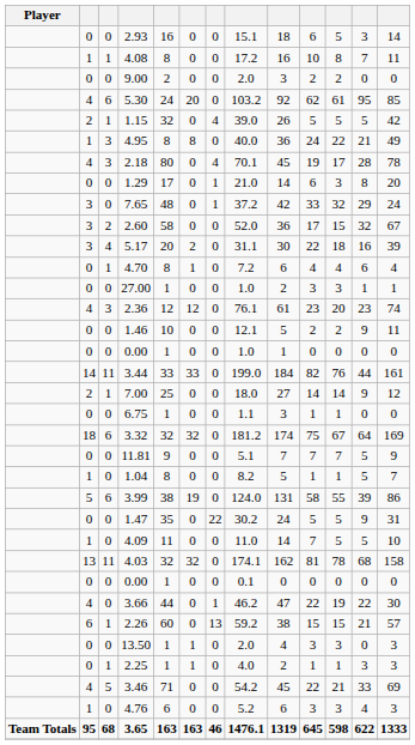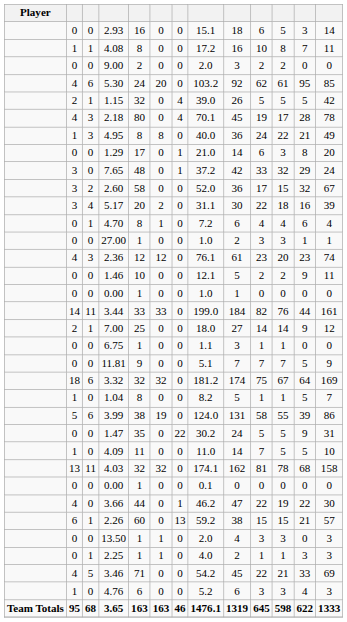rows swapped: 2.18 <-> 4.95
rows swapped: 3.32 <-> 11.81
